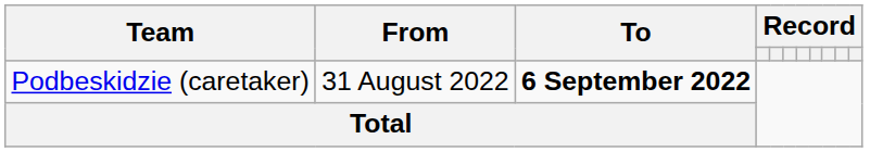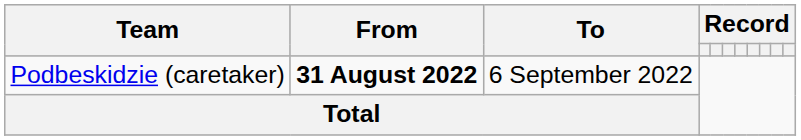Podbeskidzie (caretaker) | From: normal -> bold
Podbeskidzie (caretaker) | To: bold -> normal
